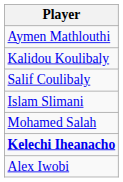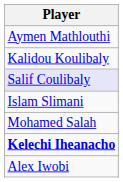row 4 | column 1: no background -> lavender background
